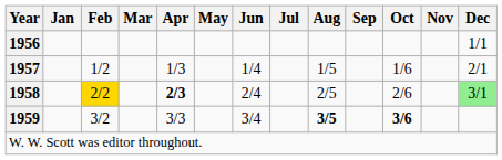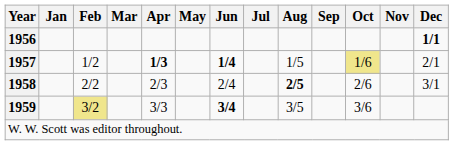1956 | Dec: normal -> bold
1957 | Apr: normal -> bold
1957 | Jun: normal -> bold
1957 | Oct: no background -> khaki background
1958 | Feb: gold background -> no background
1958 | Apr: bold -> normal
1958 | Aug: normal -> bold
1958 | Dec: lightgreen background -> no background
1959 | Feb: no background -> khaki background
1959 | Jun: normal -> bold
1959 | Aug: bold -> normal
1959 | Oct: bold -> normal
